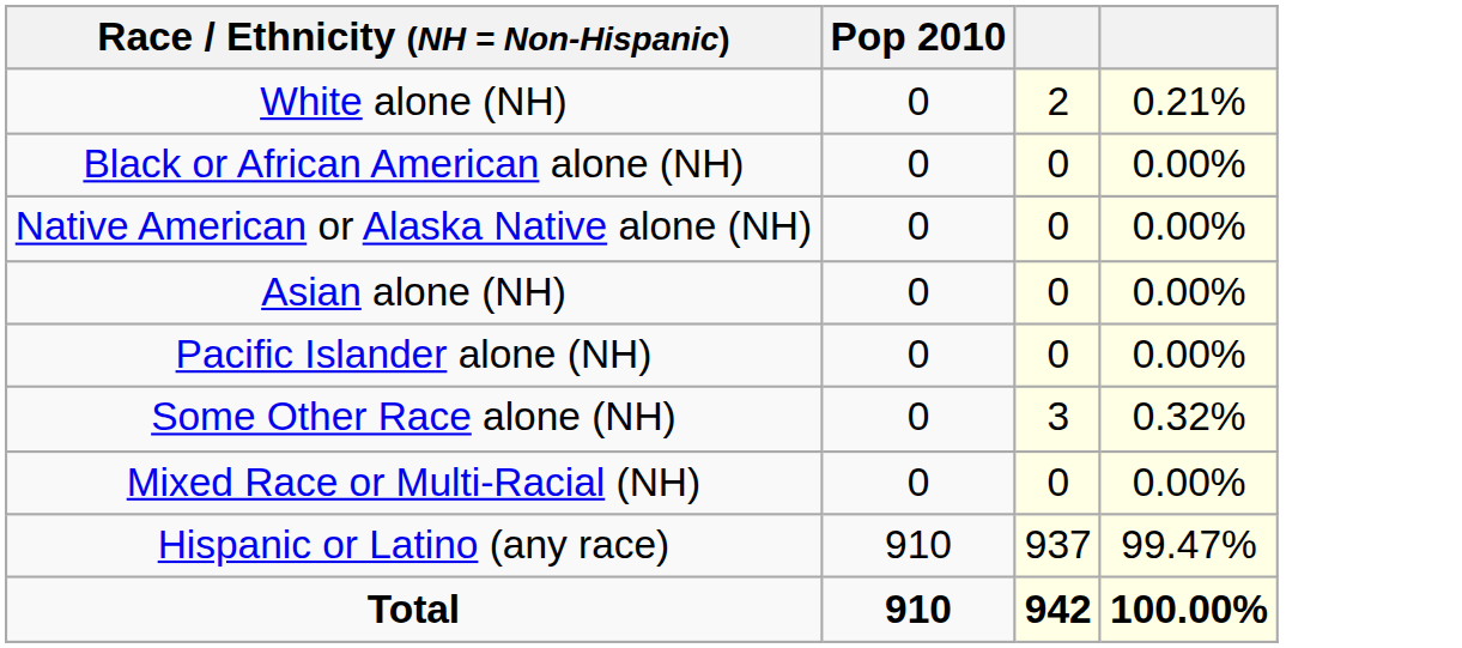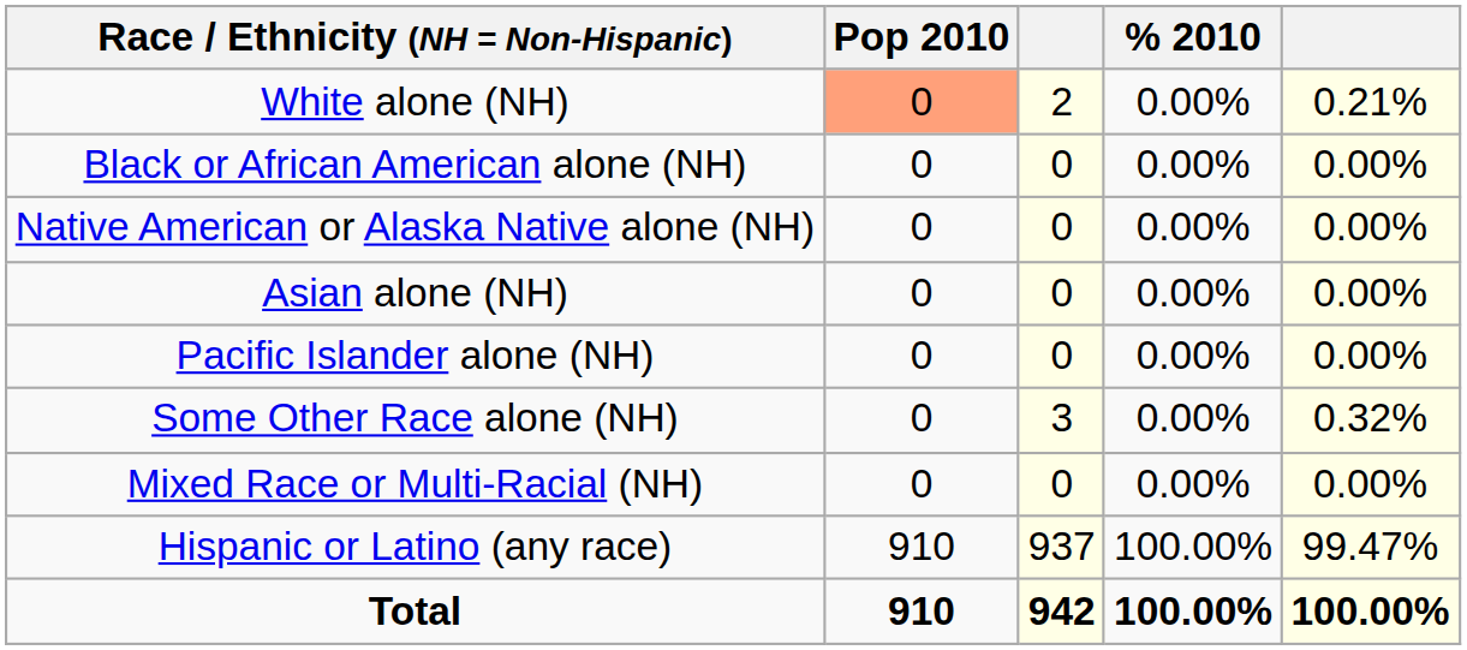+ column: % 2010 | 0.00% | 0.00% | 0.00% | 0.00% | 0.00% | 0.00% | 0.00% | 100.00% | 100.00%
White alone (NH) | Pop 2010: no background -> lightsalmon background
